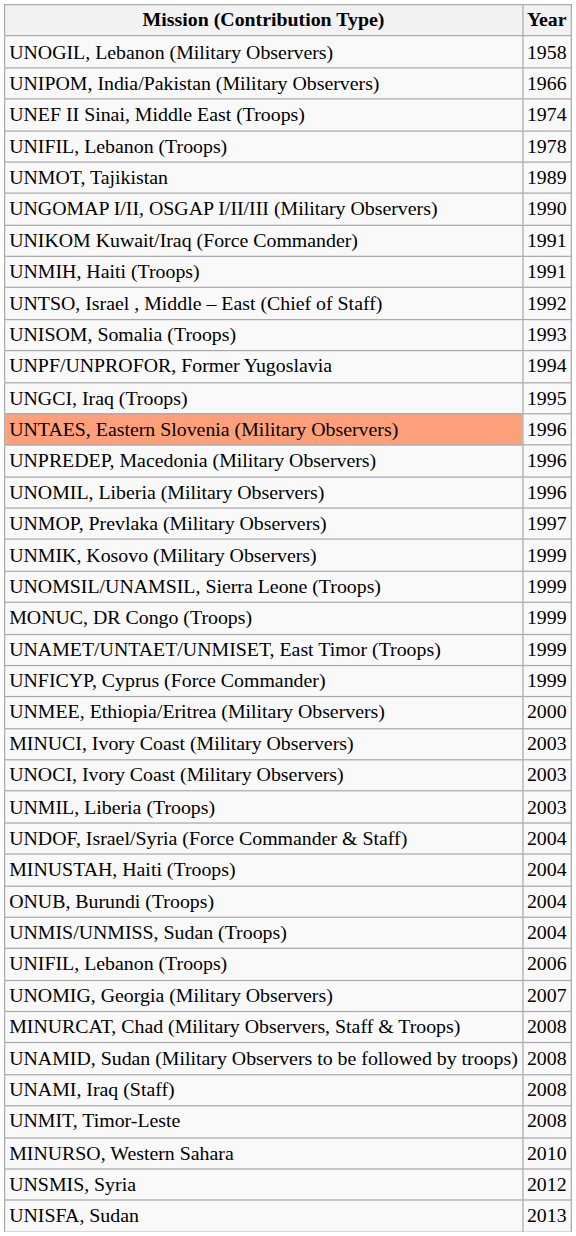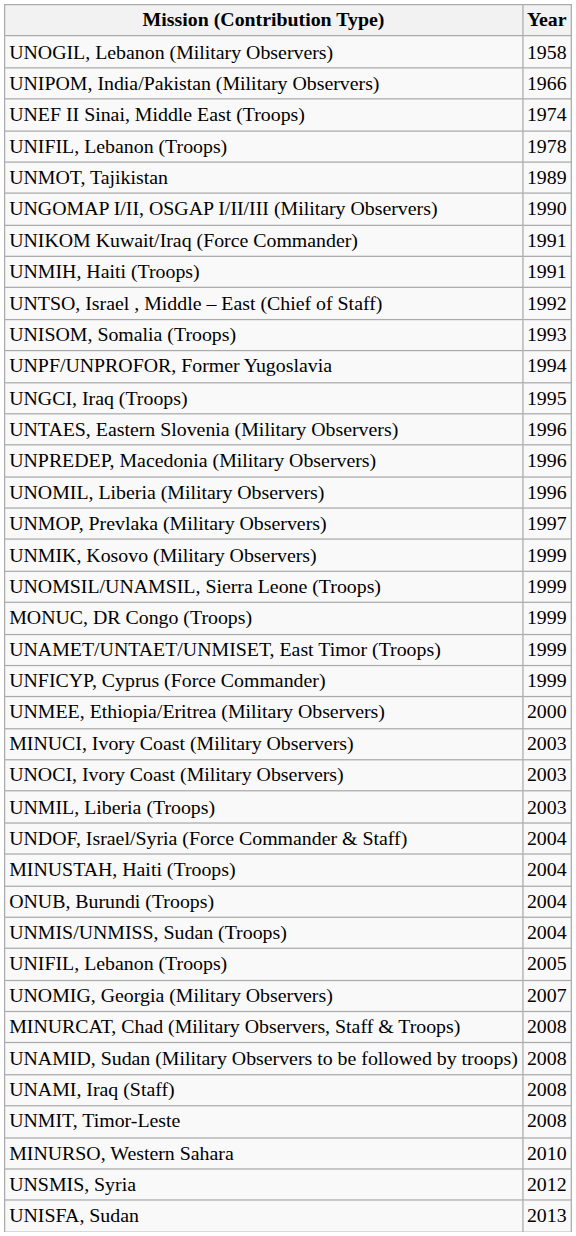row 14 | Mission (Contribution Type): lightsalmon background -> no background
row 31 | Year: 2006 -> 2005
